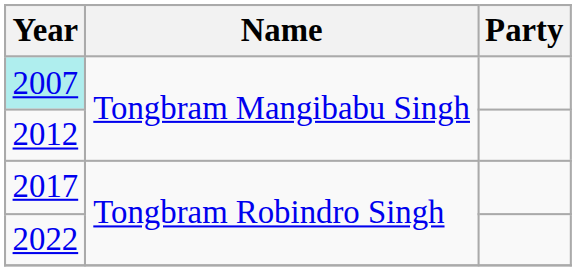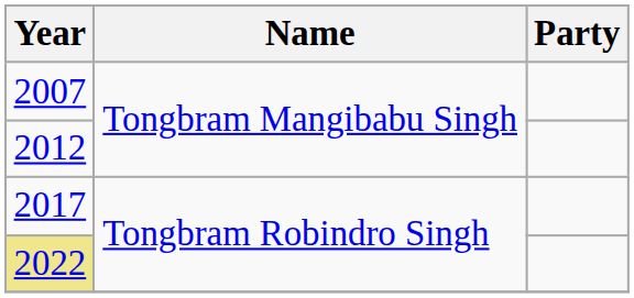2007 | Year: paleturquoise background -> no background
2022 | Year: no background -> khaki background
